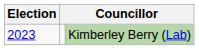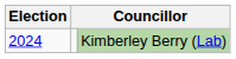Kimberley Berry (Lab) | Election: 2023 -> 2024
